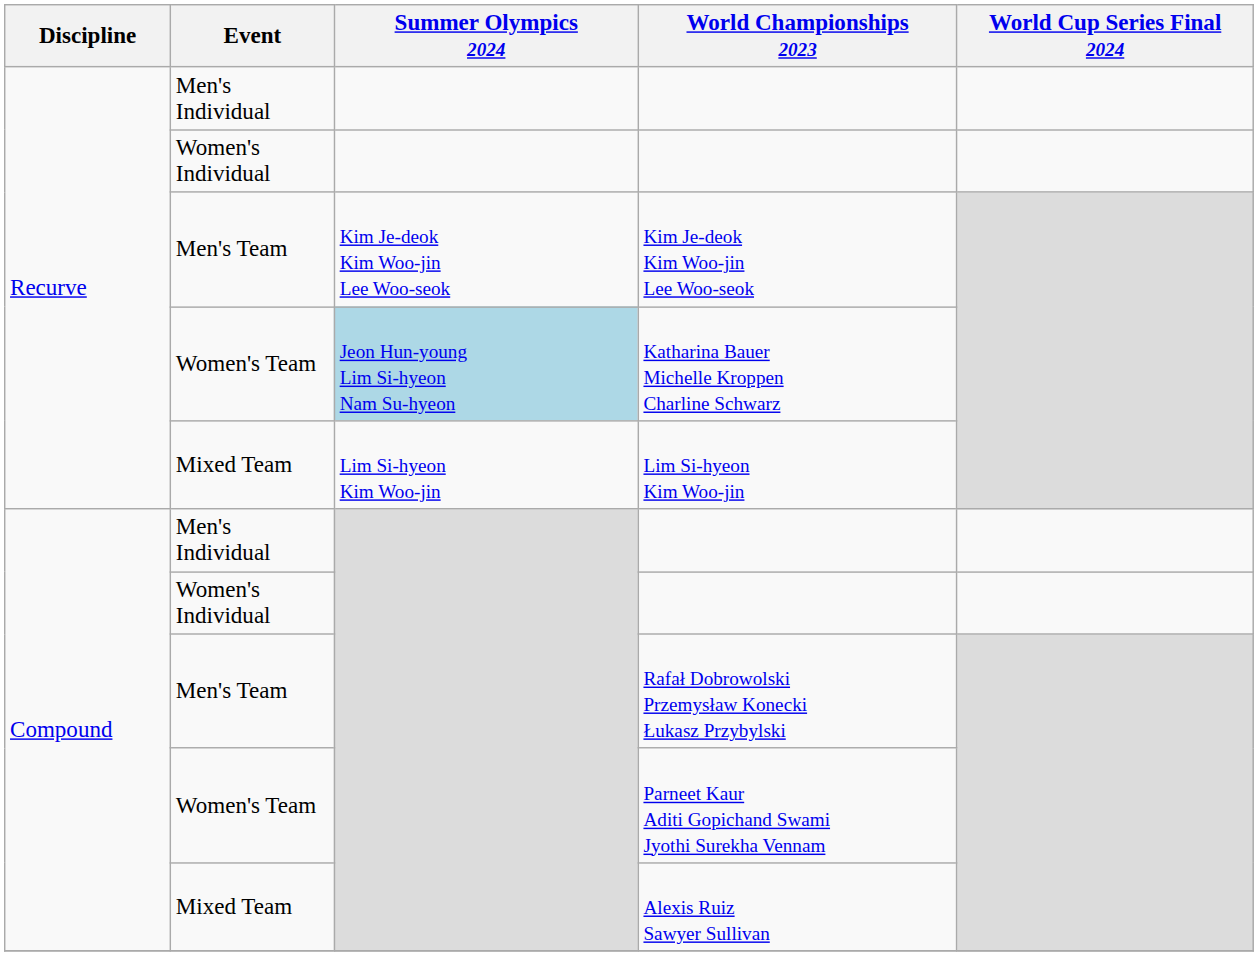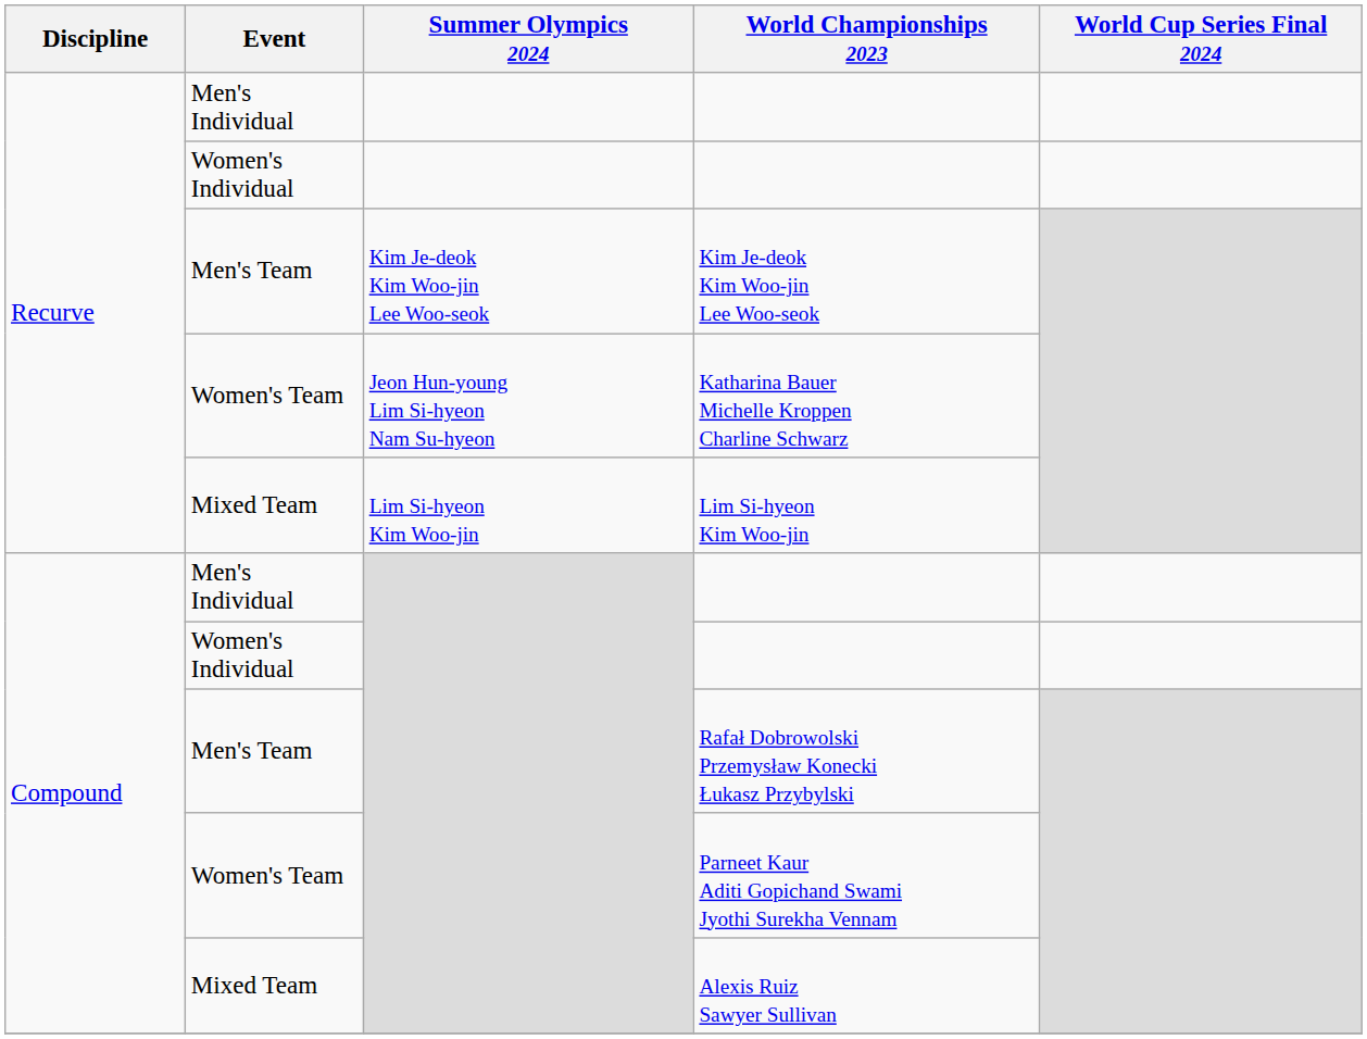Katharina Bauer Michelle Kroppen Charline Schwarz | Summer Olympics 2024: lightblue background -> no background
